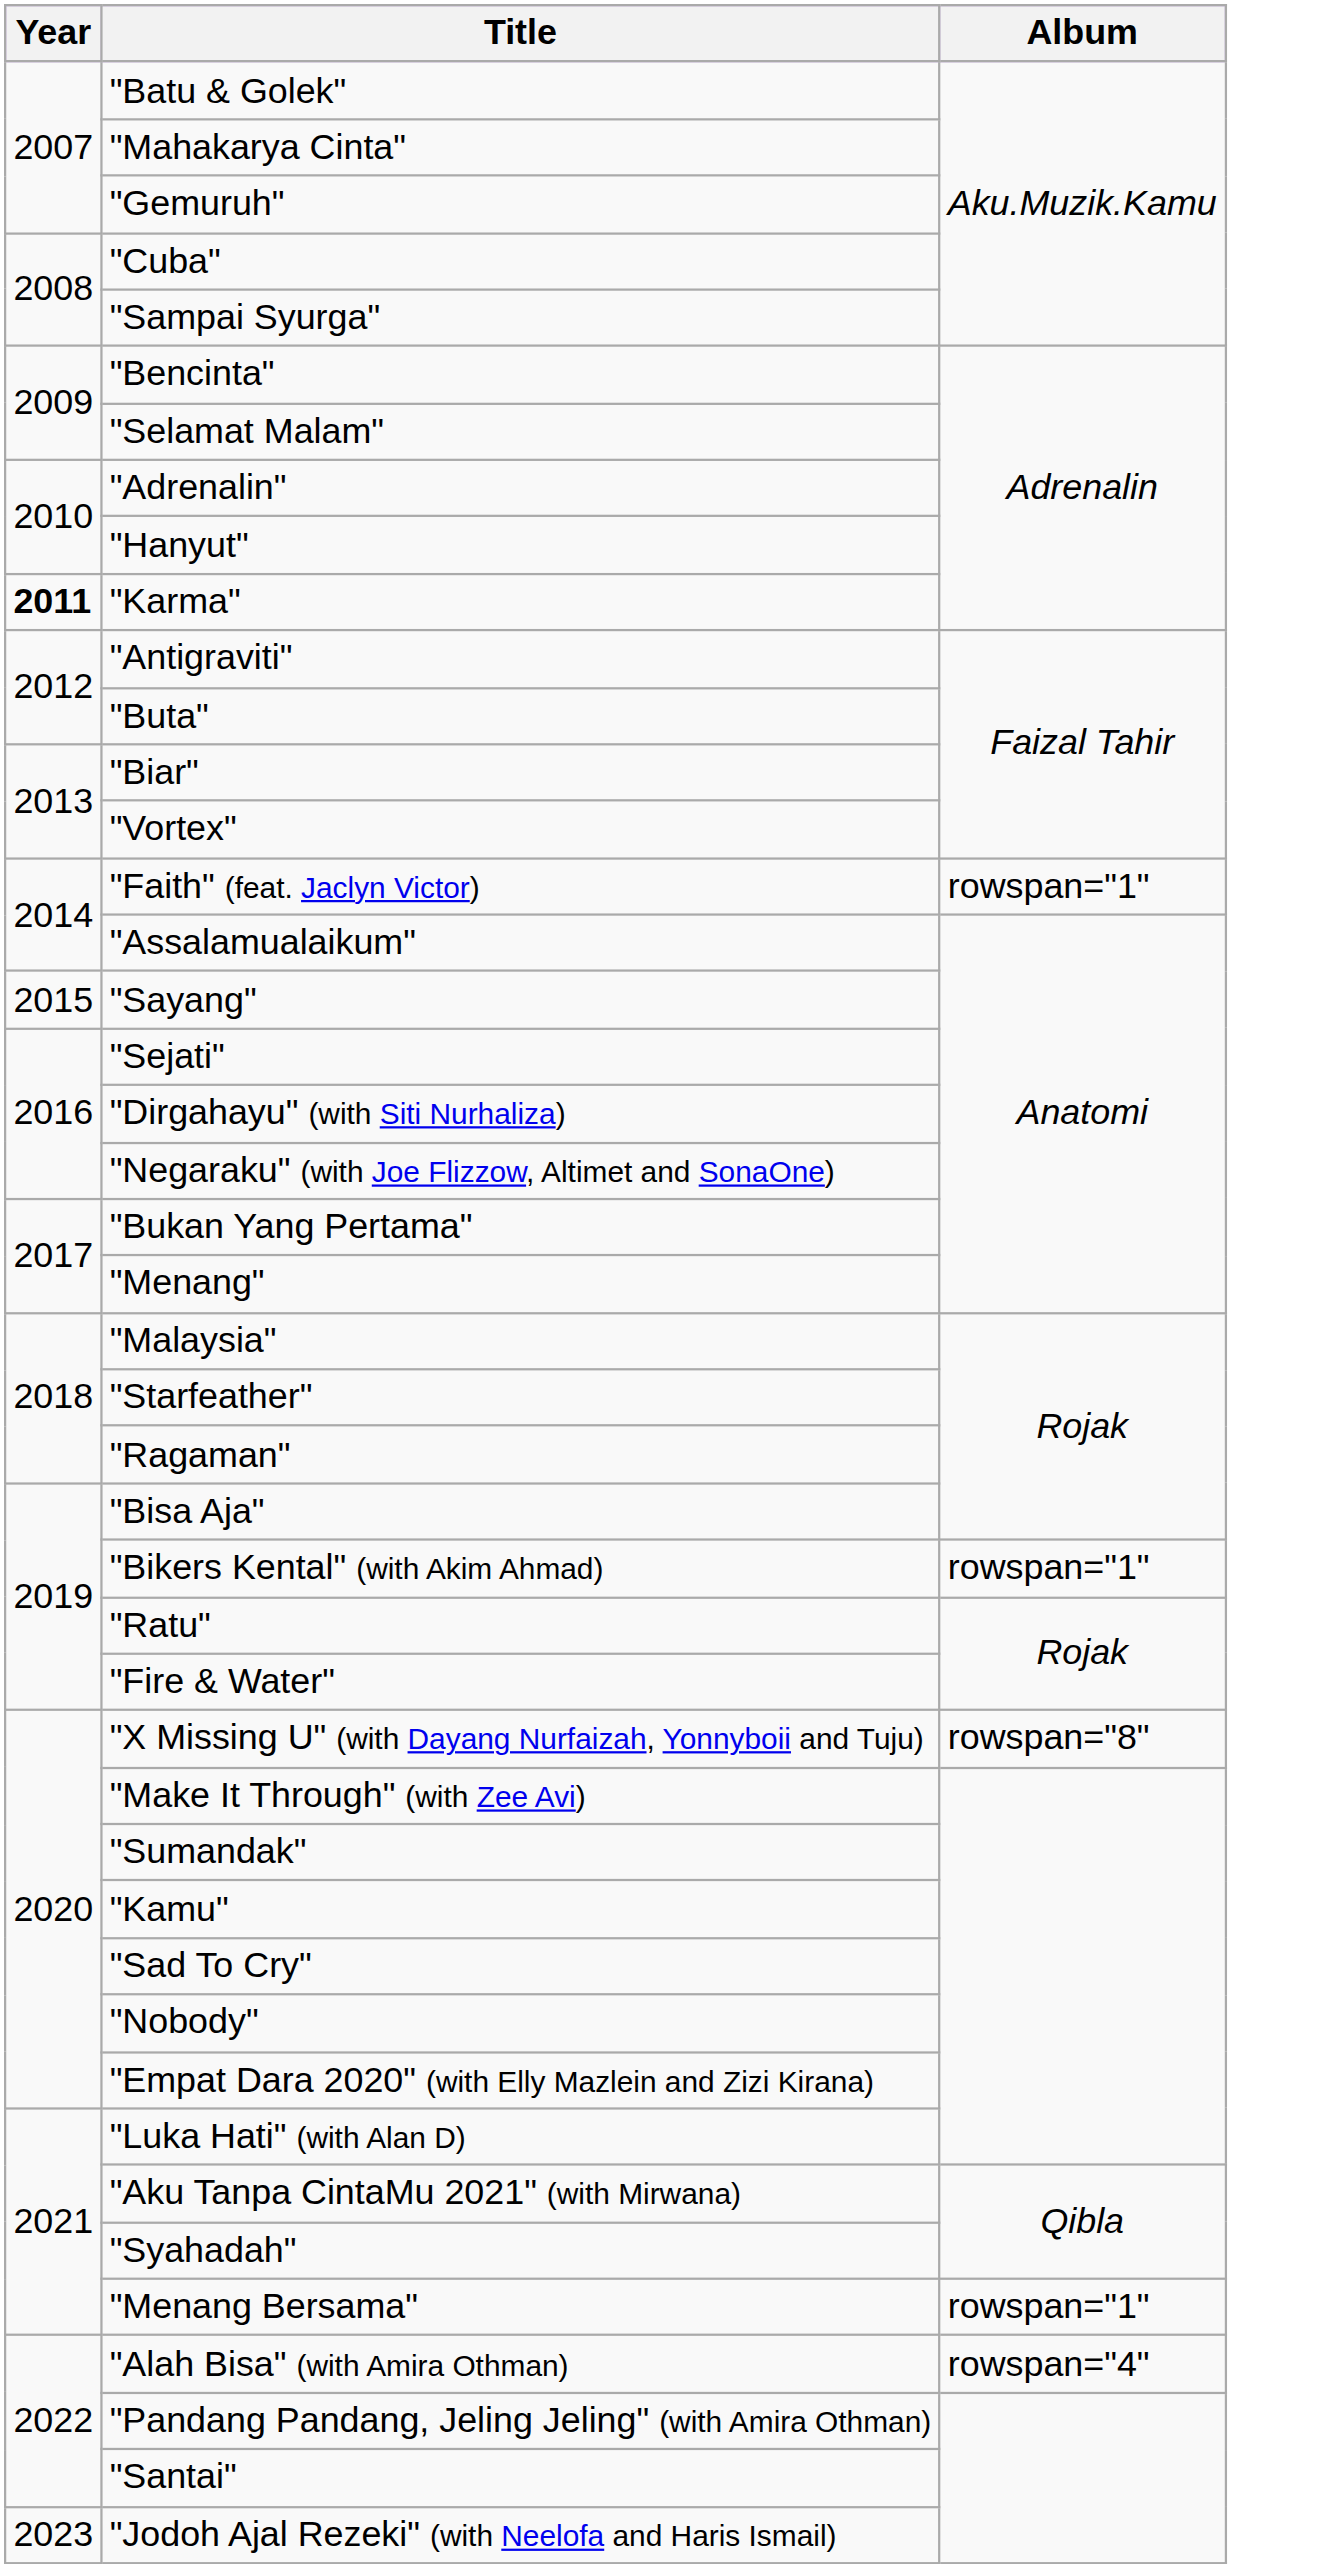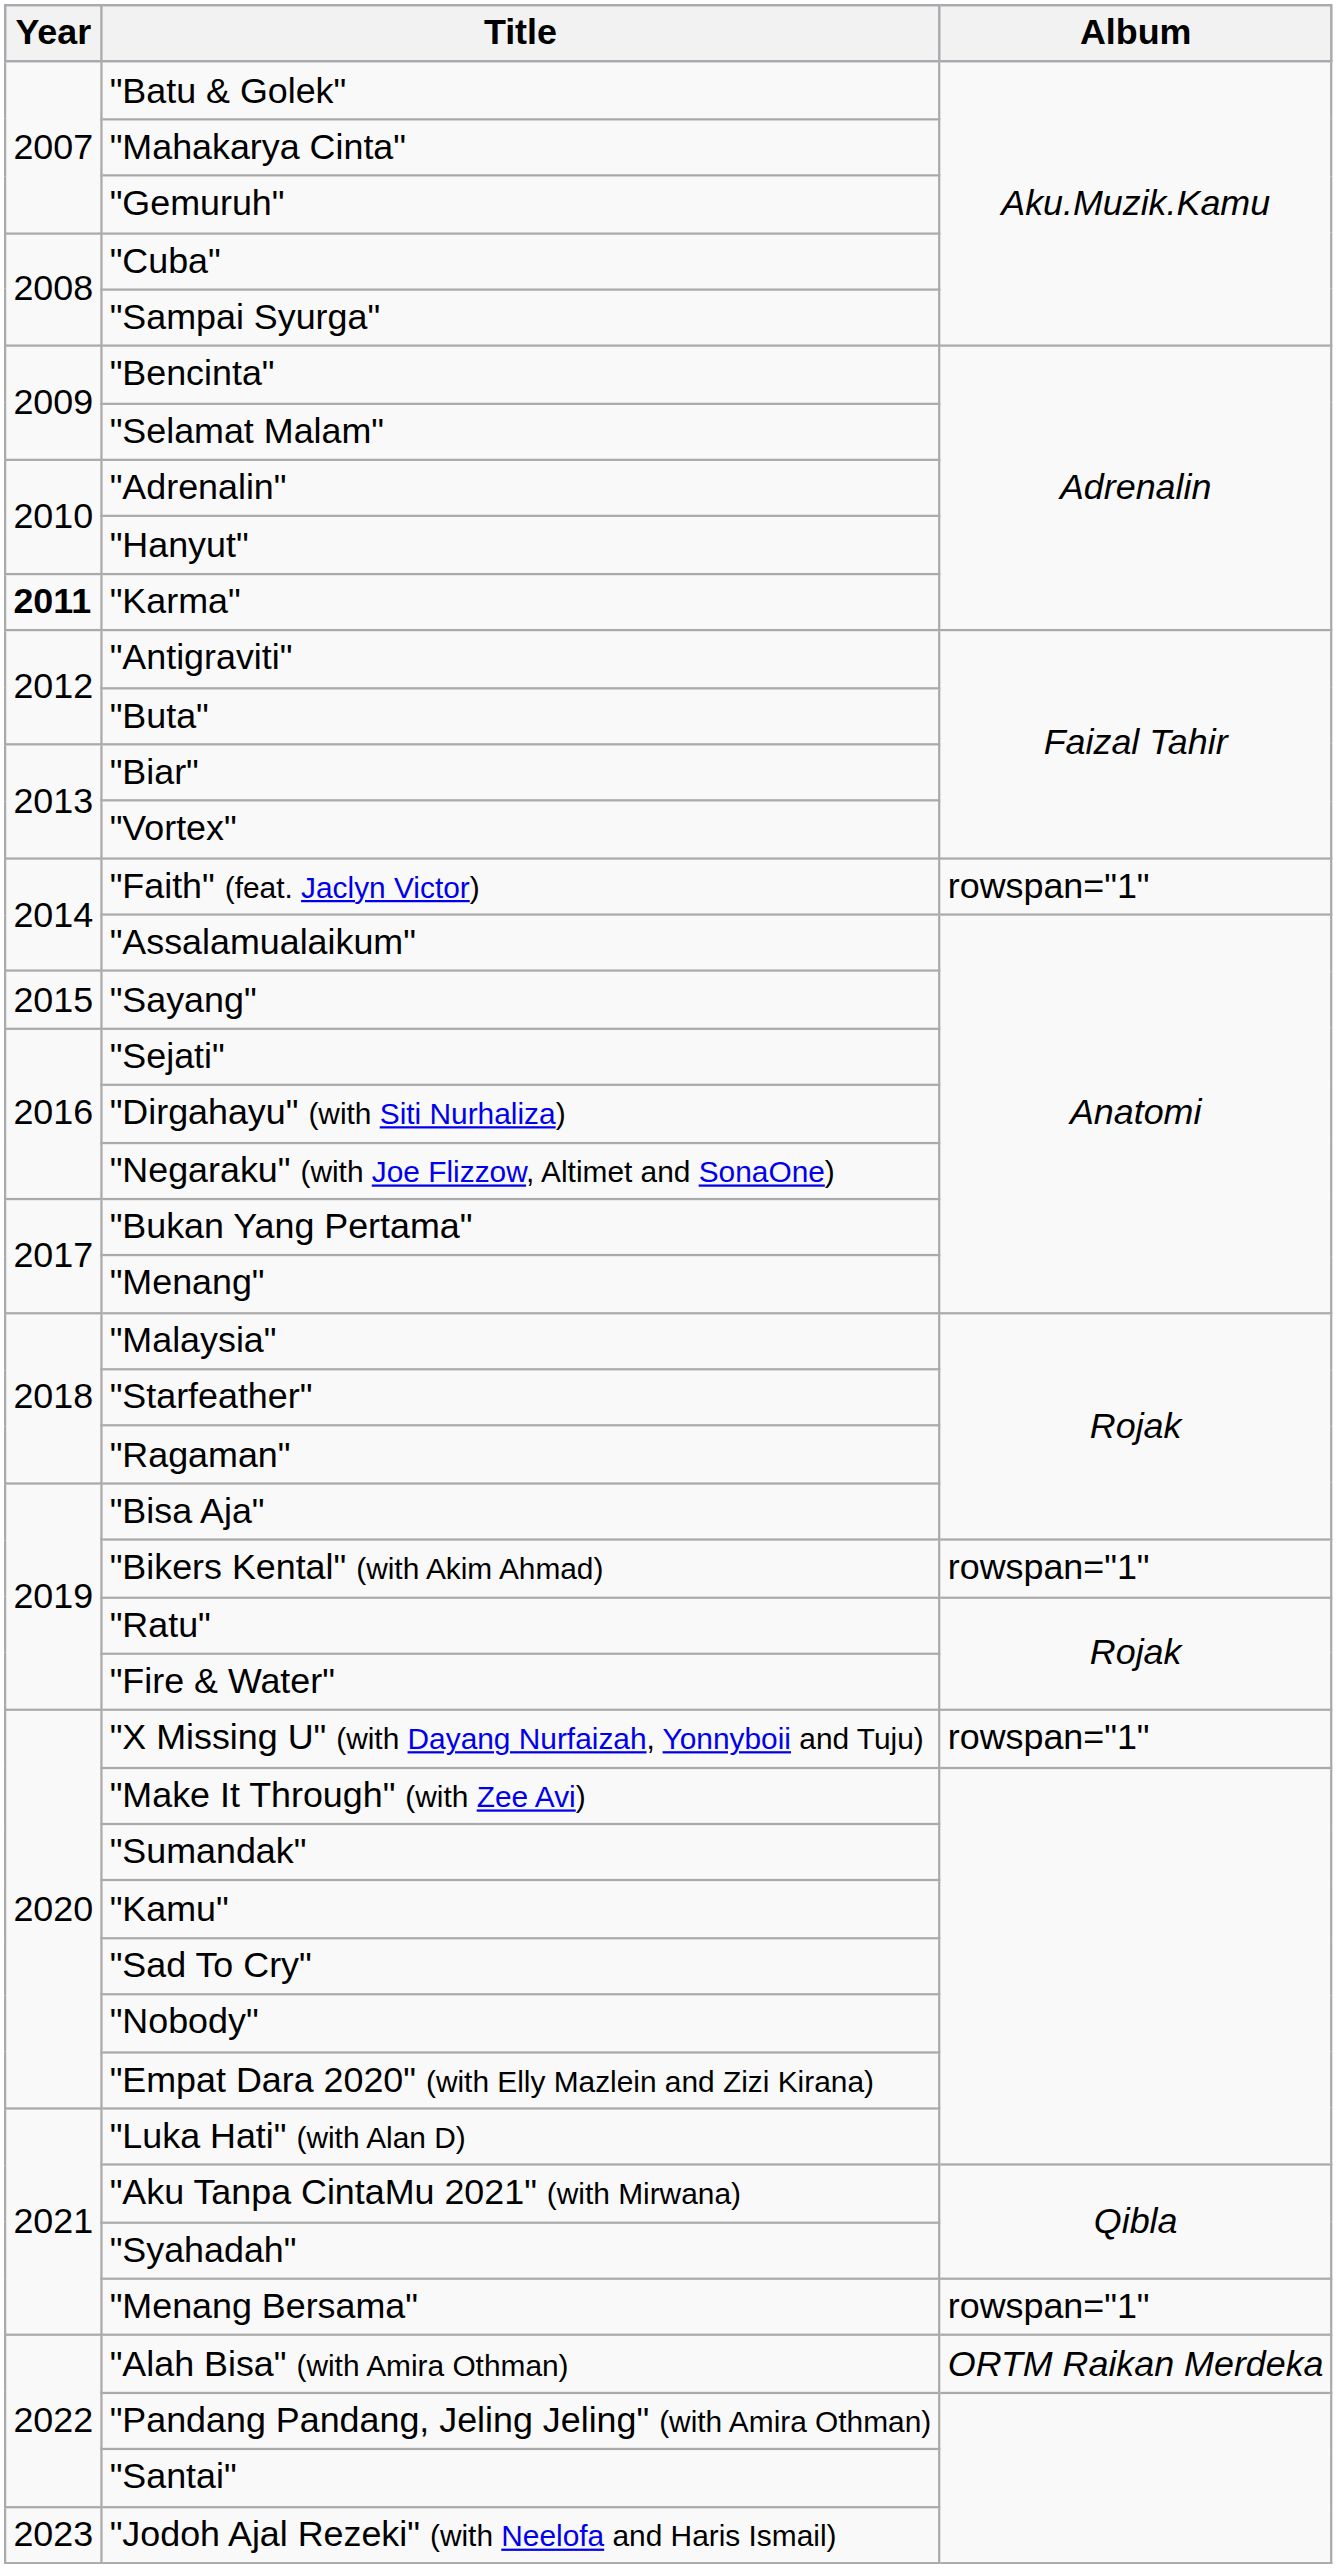"X Missing U" (with Dayang Nurfaizah, Yonnyboii and Tuju) | Album: rowspan="8" -> rowspan="1"
"Alah Bisa" (with Amira Othman) | Album: rowspan="4" -> ORTM Raikan Merdeka
